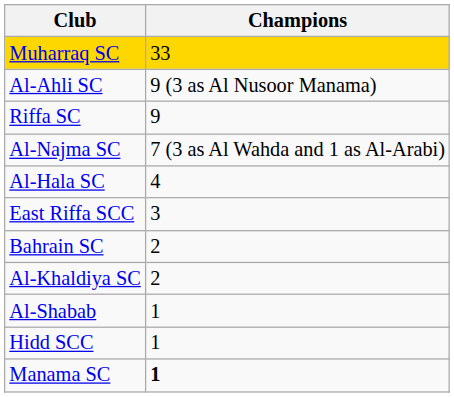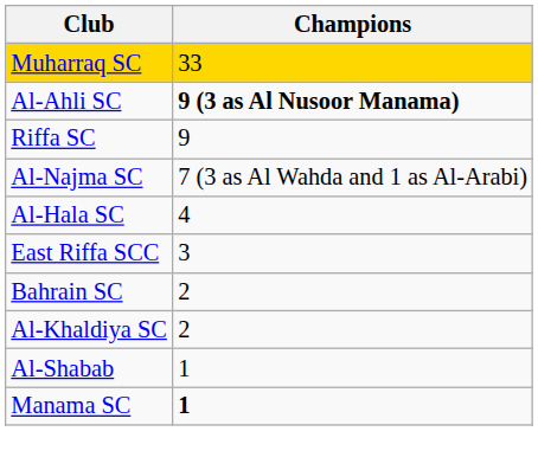Al-Ahli SC | Champions: normal -> bold
- row: Hidd SCC | 1
